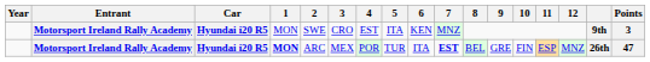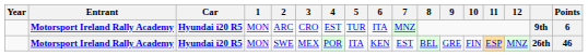row 2 | 2: SWE -> ARC
row 2 | 5: ITA -> TUR
row 2 | 6: KEN -> ITA
row 2 | Points: 3 -> 6
row 3 | 1: bold -> normal
row 3 | 2: ARC -> SWE
row 3 | 5: TUR -> ITA
row 3 | 6: ITA -> KEN
row 3 | 7: bold -> normal
row 3 | Points: 47 -> 46
